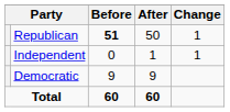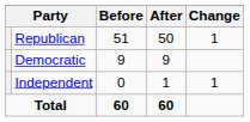Republican | Before: bold -> normal
rows swapped: Democratic <-> Independent
